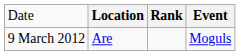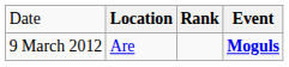9 March 2012 | column 4: normal -> bold
